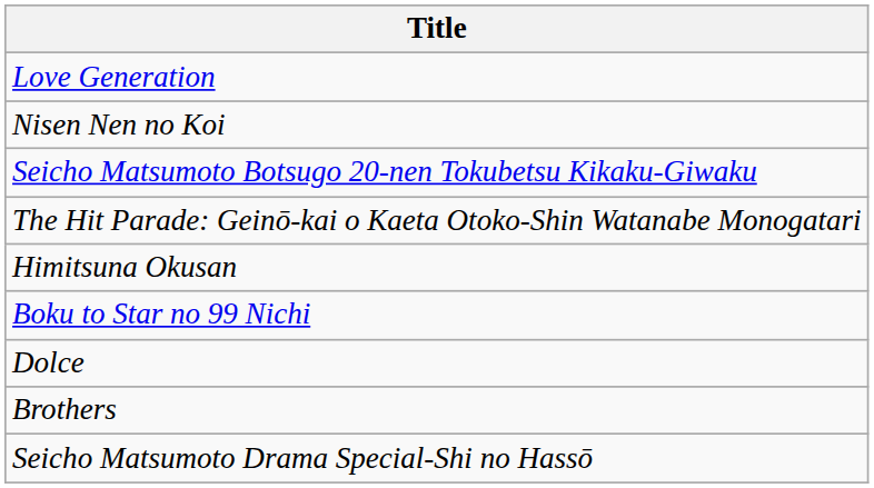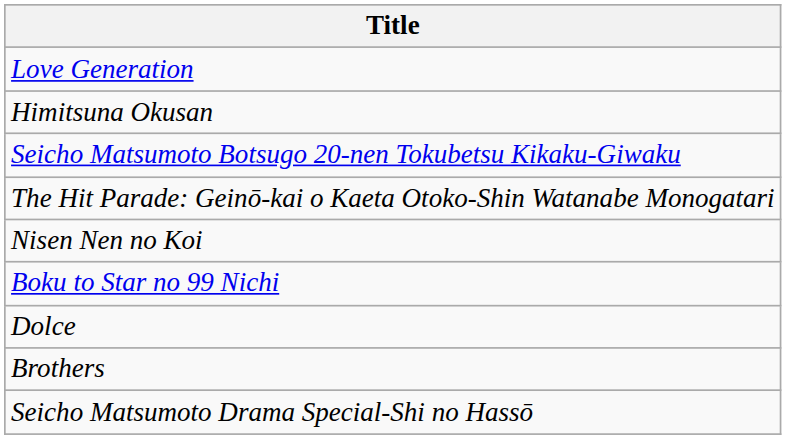row 3 | column 1: Nisen Nen no Koi -> Himitsuna Okusan
row 6 | column 1: Himitsuna Okusan -> Nisen Nen no Koi
